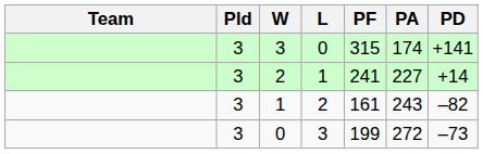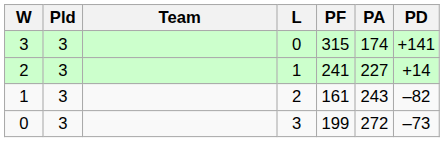columns swapped: Team <-> W
